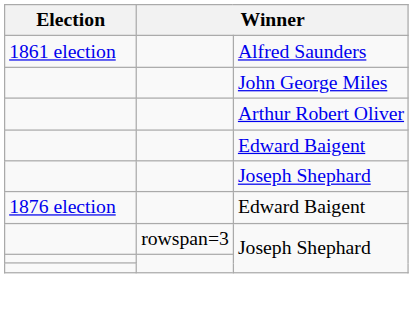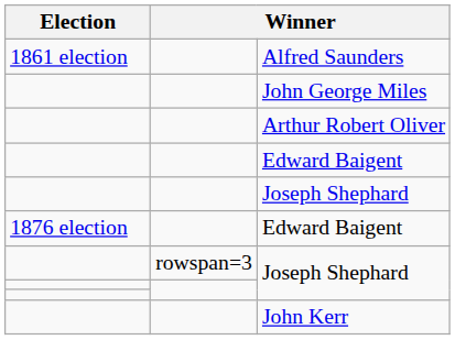+ row: John Kerr
